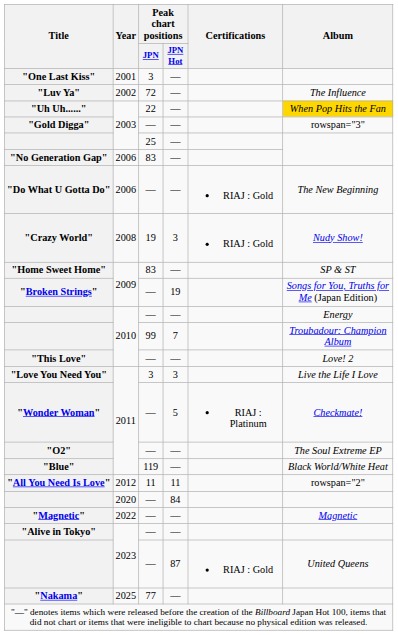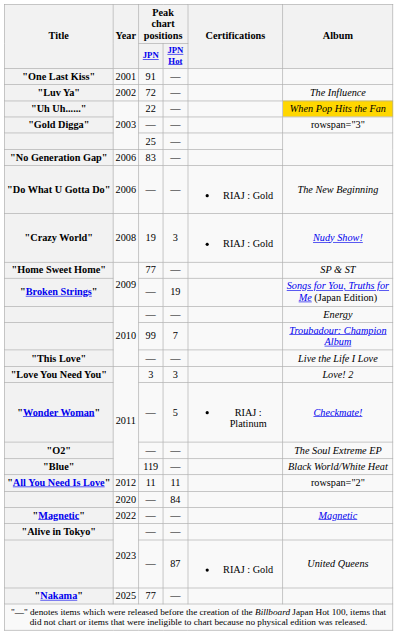"One Last Kiss" | Peak chart positions / JPN: 3 -> 91
"Home Sweet Home" | Peak chart positions / JPN: 83 -> 77
"This Love" | Album: Love! 2 -> Live the Life I Love
"Love You Need You" | Album: Live the Life I Love -> Love! 2
